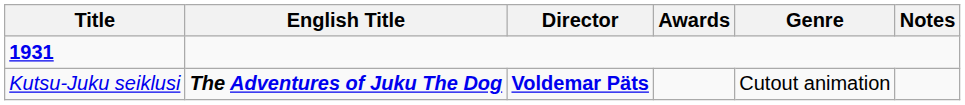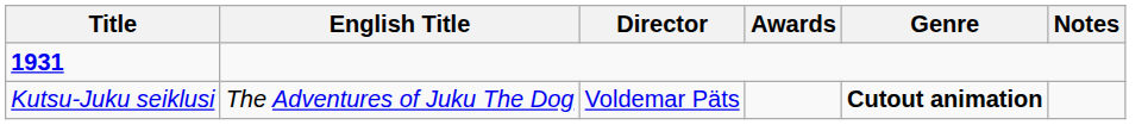Kutsu-Juku seiklusi | English Title: bold -> normal
Kutsu-Juku seiklusi | Director: bold -> normal
Kutsu-Juku seiklusi | Genre: normal -> bold
